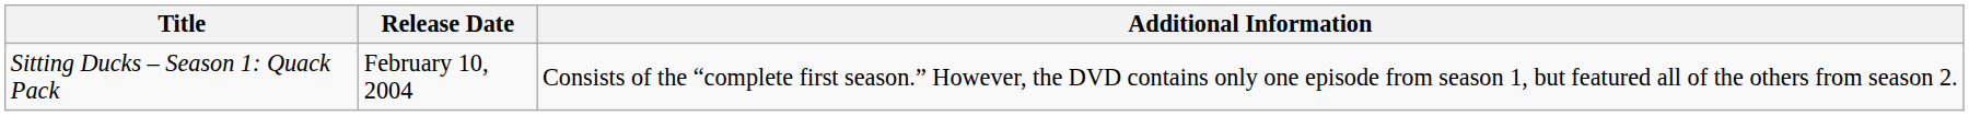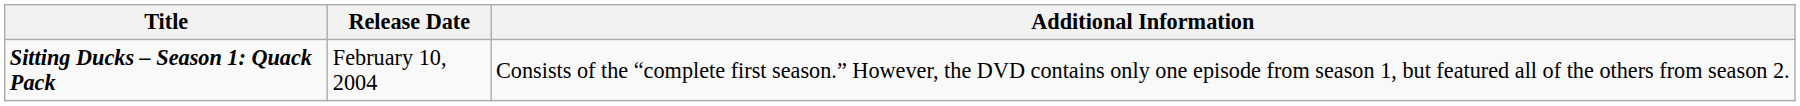row 2 | Title: normal -> bold
